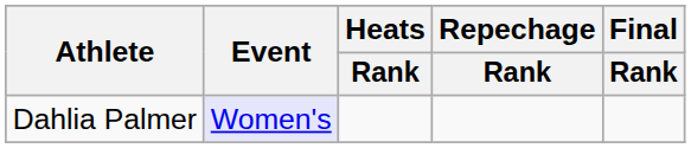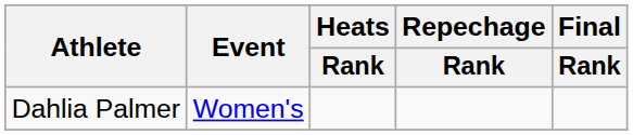Dahlia Palmer | Event: lavender background -> no background
